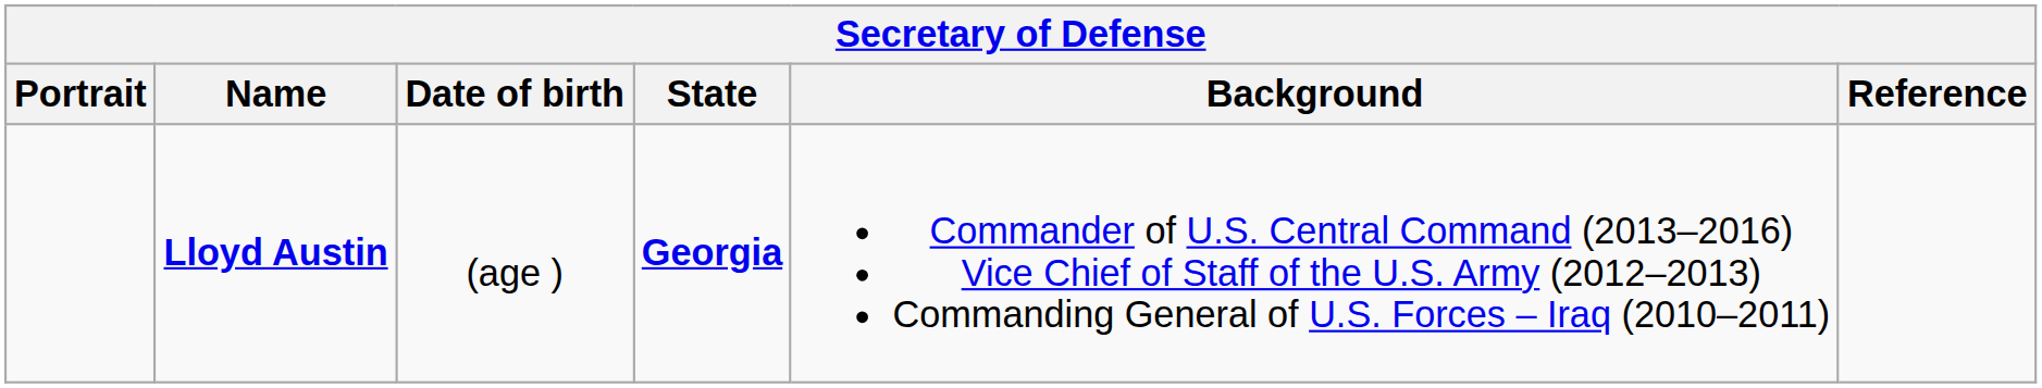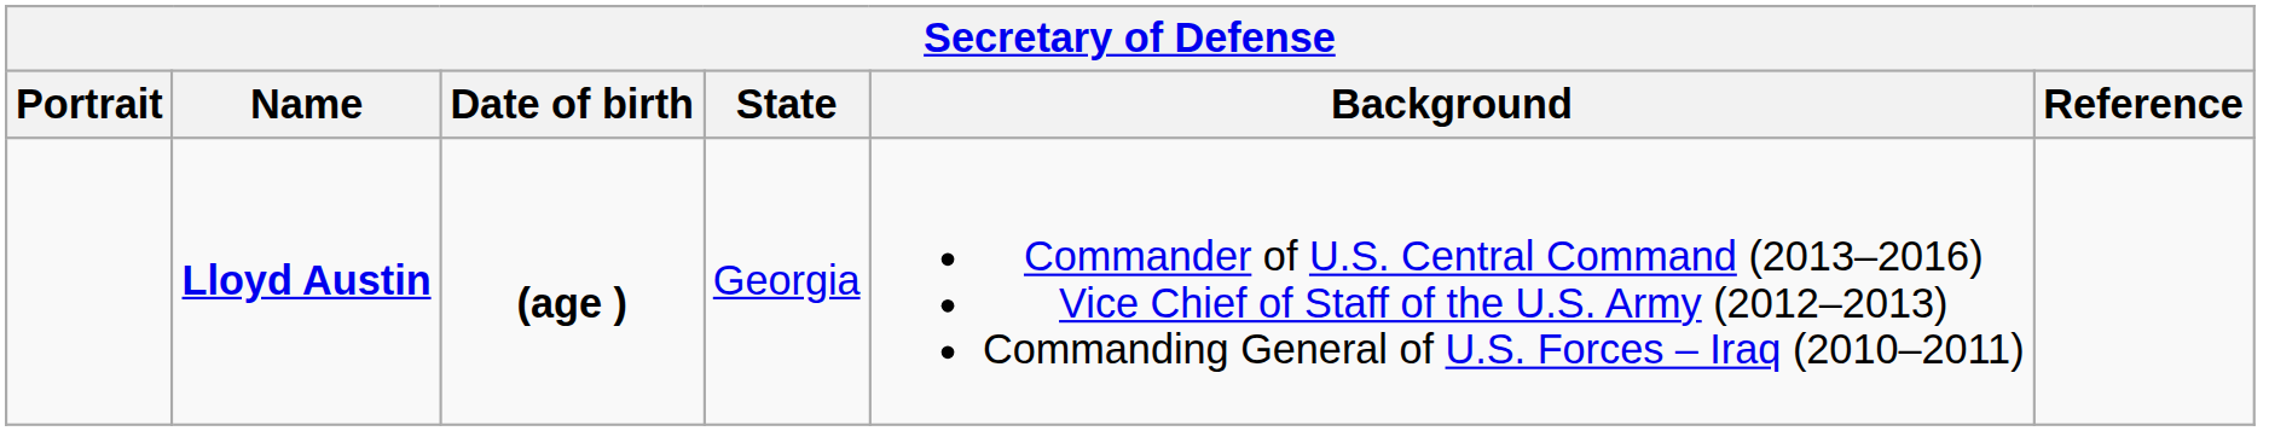Lloyd Austin | Date of birth: normal -> bold
Lloyd Austin | State: bold -> normal
